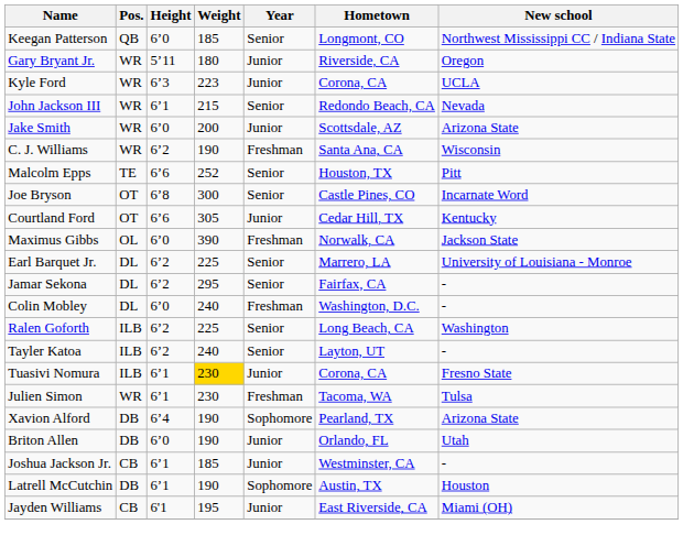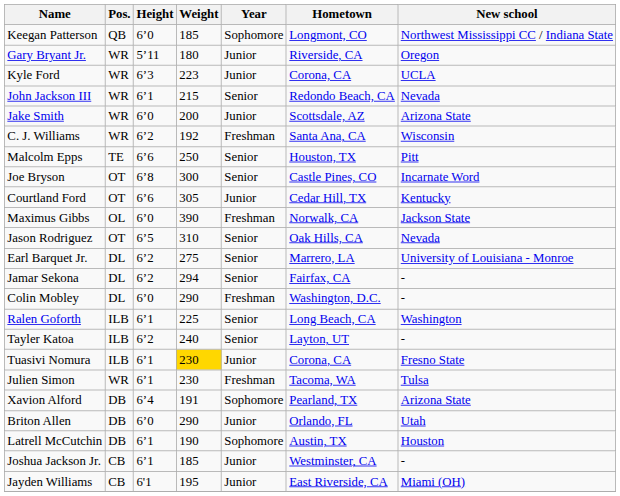Keegan Patterson | Year: Senior -> Sophomore
C. J. Williams | Weight: 190 -> 192
Malcolm Epps | Weight: 252 -> 250
+ row: Jason Rodriguez | OT | 6’5 | 310 | Senior | Oak Hills, CA | Nevada
Earl Barquet Jr. | Weight: 225 -> 275
Jamar Sekona | Weight: 295 -> 294
Colin Mobley | Weight: 240 -> 290
Ralen Goforth | Height: 6’2 -> 6’1
Xavion Alford | Weight: 190 -> 191
Briton Allen | Weight: 190 -> 290
rows swapped: Joshua Jackson Jr. <-> Latrell McCutchin
